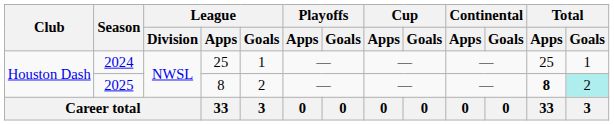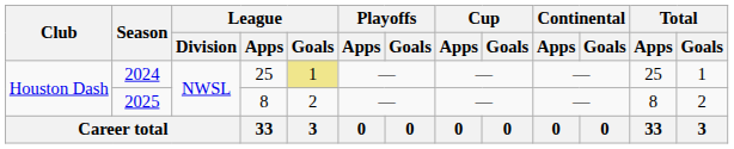2024 | League / Goals: no background -> khaki background
2025 | Total / Apps: bold -> normal
2025 | Total / Goals: paleturquoise background -> no background
